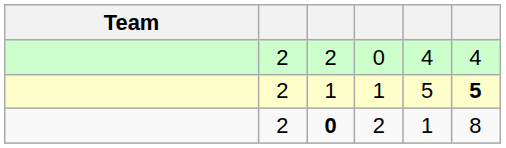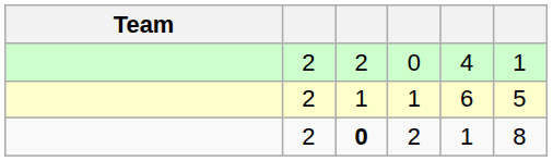row 2 | column 6: 4 -> 1
row 3 | column 5: 5 -> 6
row 3 | column 6: bold -> normal
